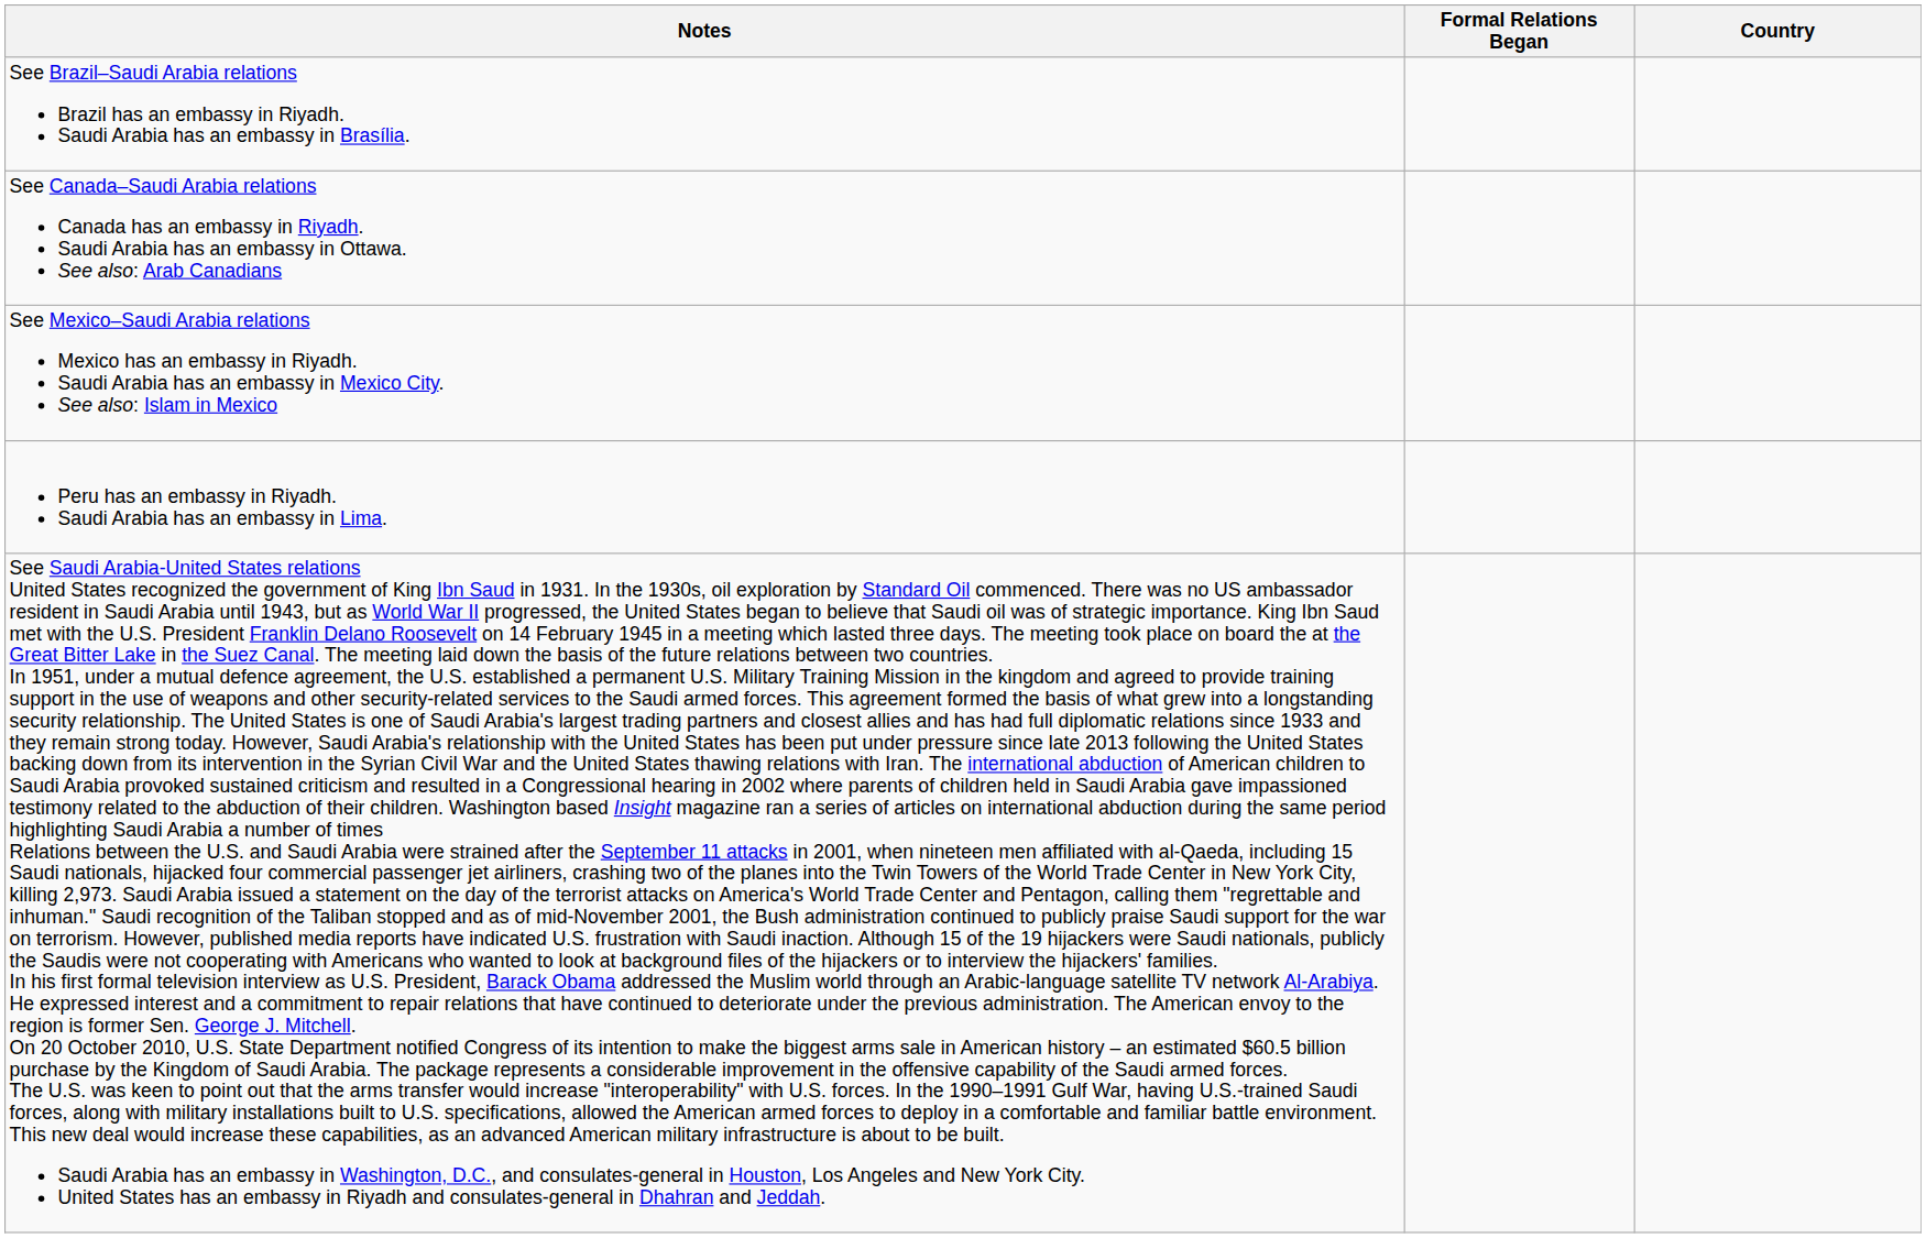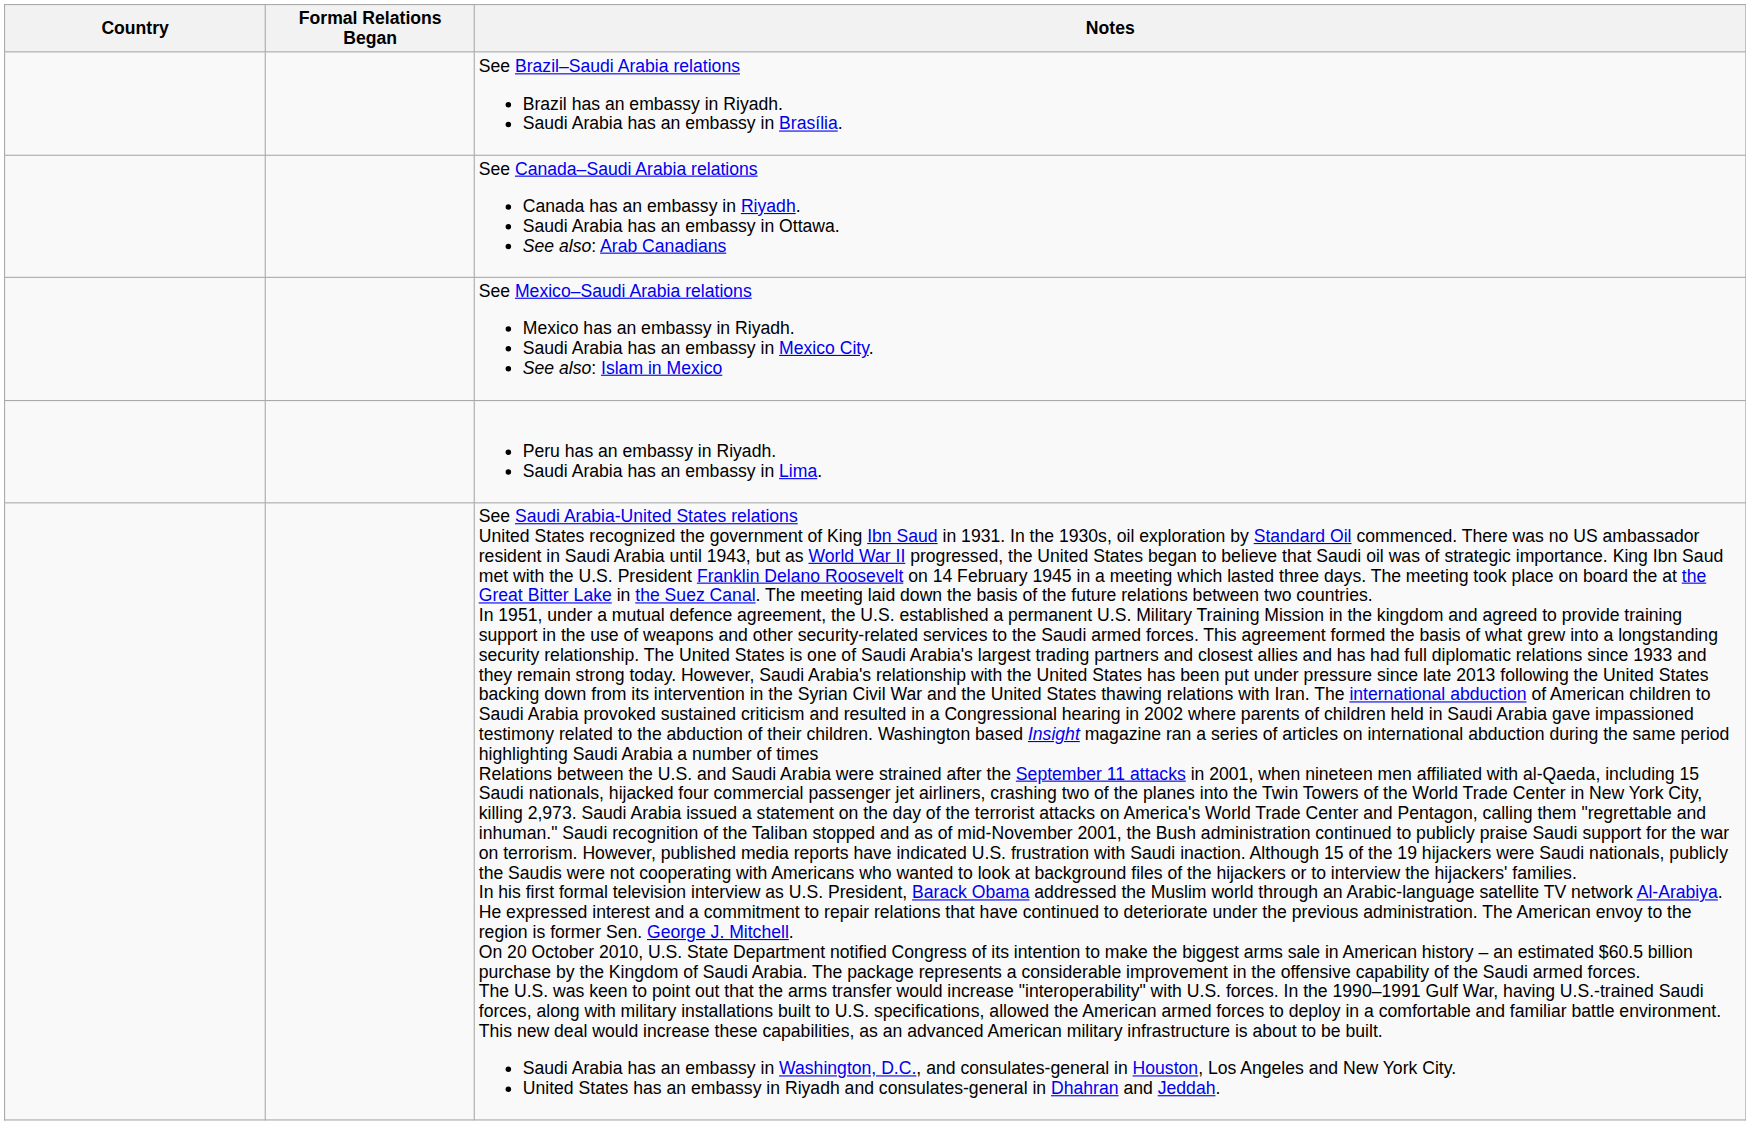columns swapped: Country <-> Notes
